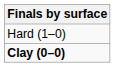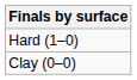row 3 | column 1: bold -> normal
